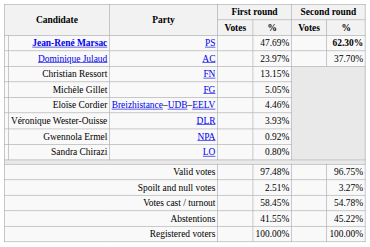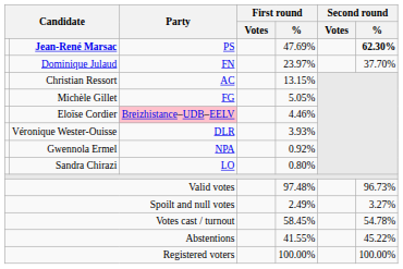Dominique Julaud | Party: AC -> FN
Christian Ressort | Party: FN -> AC
Eloïse Cordier | Party: no background -> pink background
Valid votes | Second round / %: 96.75% -> 96.73%
Spoilt and null votes | First round / %: 2.51% -> 2.49%
